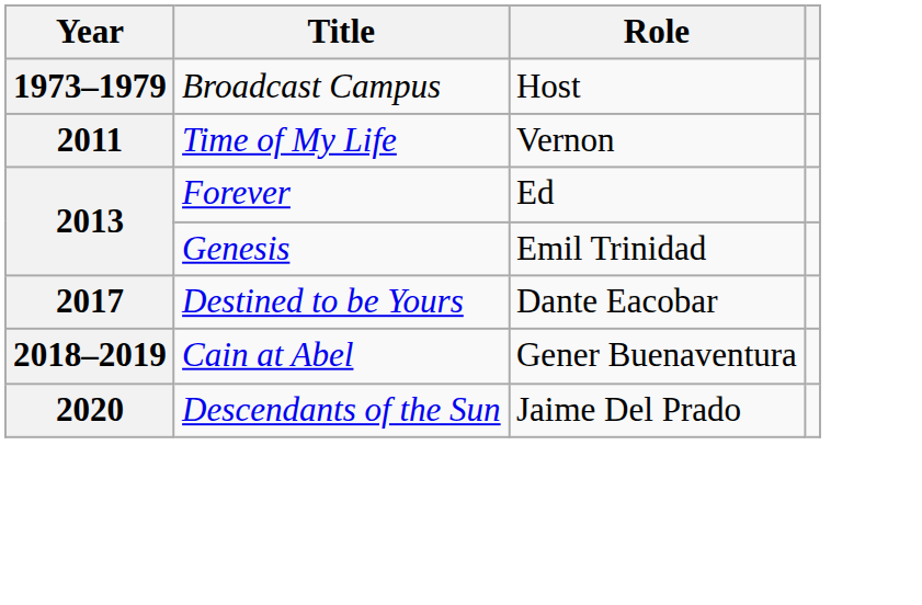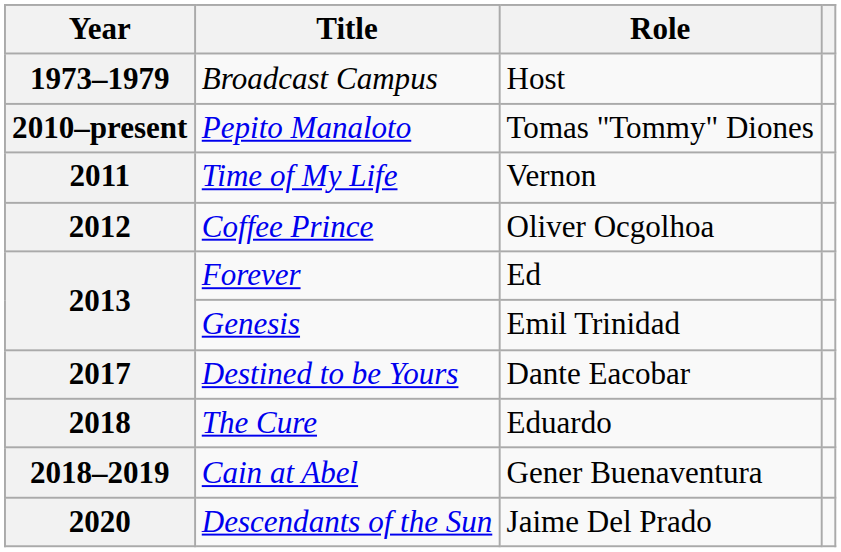+ row: 2010–present | Pepito Manaloto | Tomas "Tommy" Diones
+ row: 2012 | Coffee Prince | Oliver Ocgolhoa
+ row: 2018 | The Cure | Eduardo
